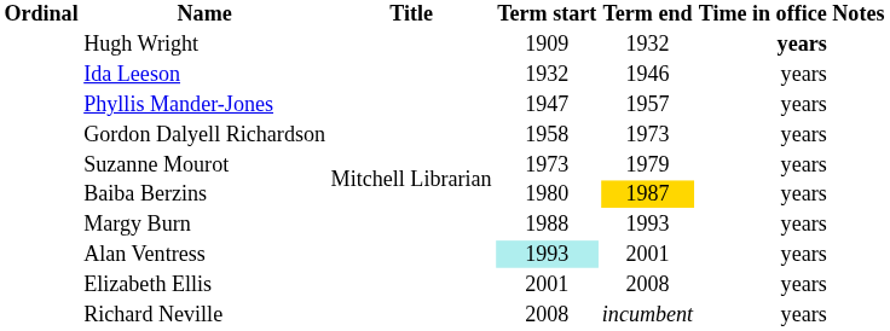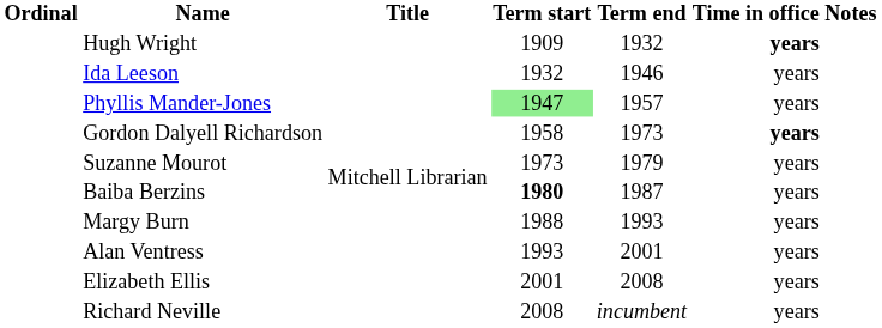Phyllis Mander-Jones | Term start: no background -> lightgreen background
Gordon Dalyell Richardson | Time in office: normal -> bold
Baiba Berzins | Term start: normal -> bold
Baiba Berzins | Term end: gold background -> no background
Alan Ventress | Term start: paleturquoise background -> no background
